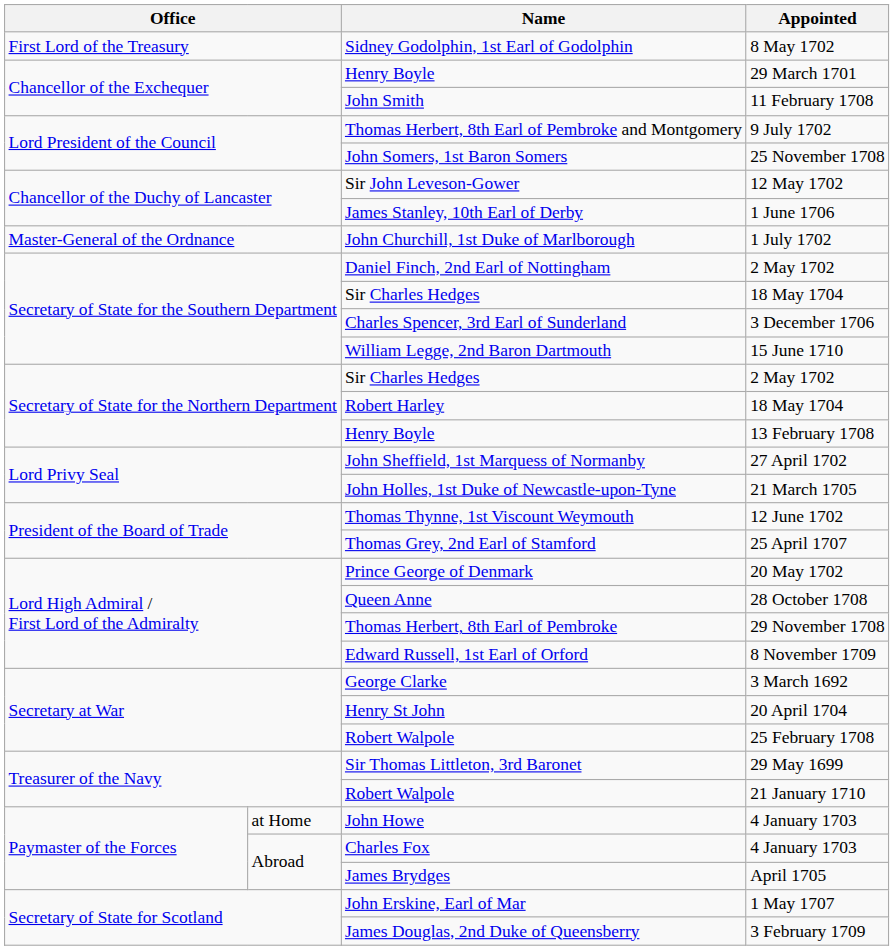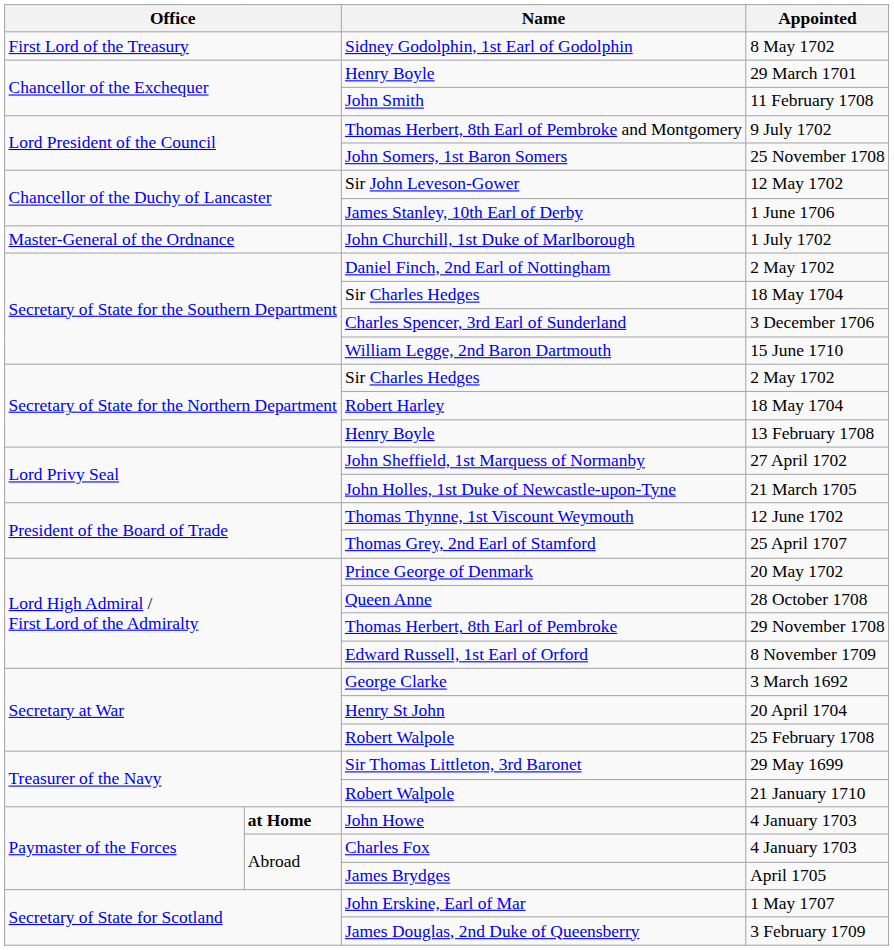John Howe | column 2: normal -> bold
